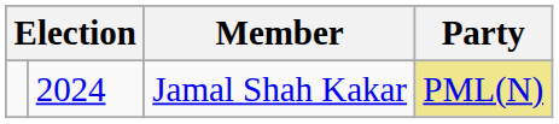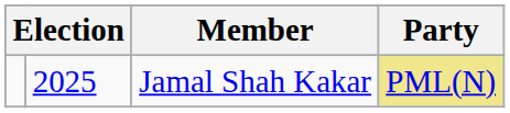Jamal Shah Kakar | column 2: 2024 -> 2025
